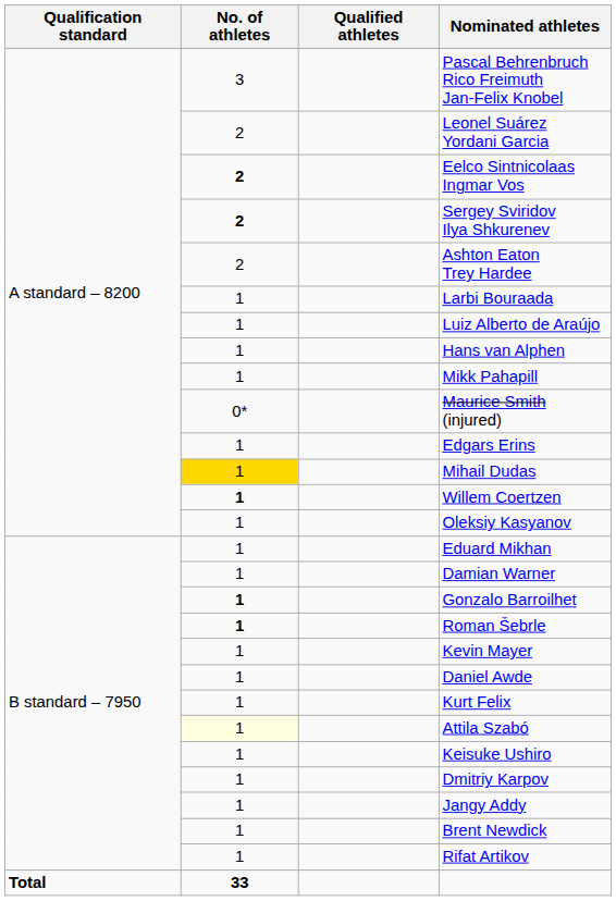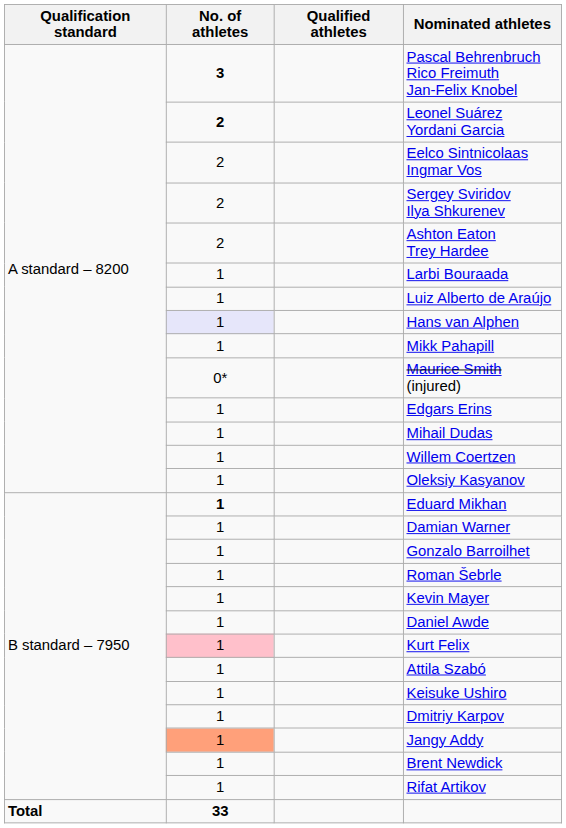Pascal Behrenbruch Rico Freimuth Jan-Felix Knobel | No. of athletes: normal -> bold
Leonel Suárez Yordani Garcia | No. of athletes: normal -> bold
Eelco Sintnicolaas Ingmar Vos | No. of athletes: bold -> normal
Sergey Sviridov Ilya Shkurenev | No. of athletes: bold -> normal
Hans van Alphen | No. of athletes: no background -> lavender background
Mihail Dudas | No. of athletes: gold background -> no background
Willem Coertzen | No. of athletes: bold -> normal
Eduard Mikhan | No. of athletes: normal -> bold
Gonzalo Barroilhet | No. of athletes: bold -> normal
Roman Šebrle | No. of athletes: bold -> normal
Kurt Felix | No. of athletes: no background -> pink background
Attila Szabó | No. of athletes: lightyellow background -> no background
Jangy Addy | No. of athletes: no background -> lightsalmon background
